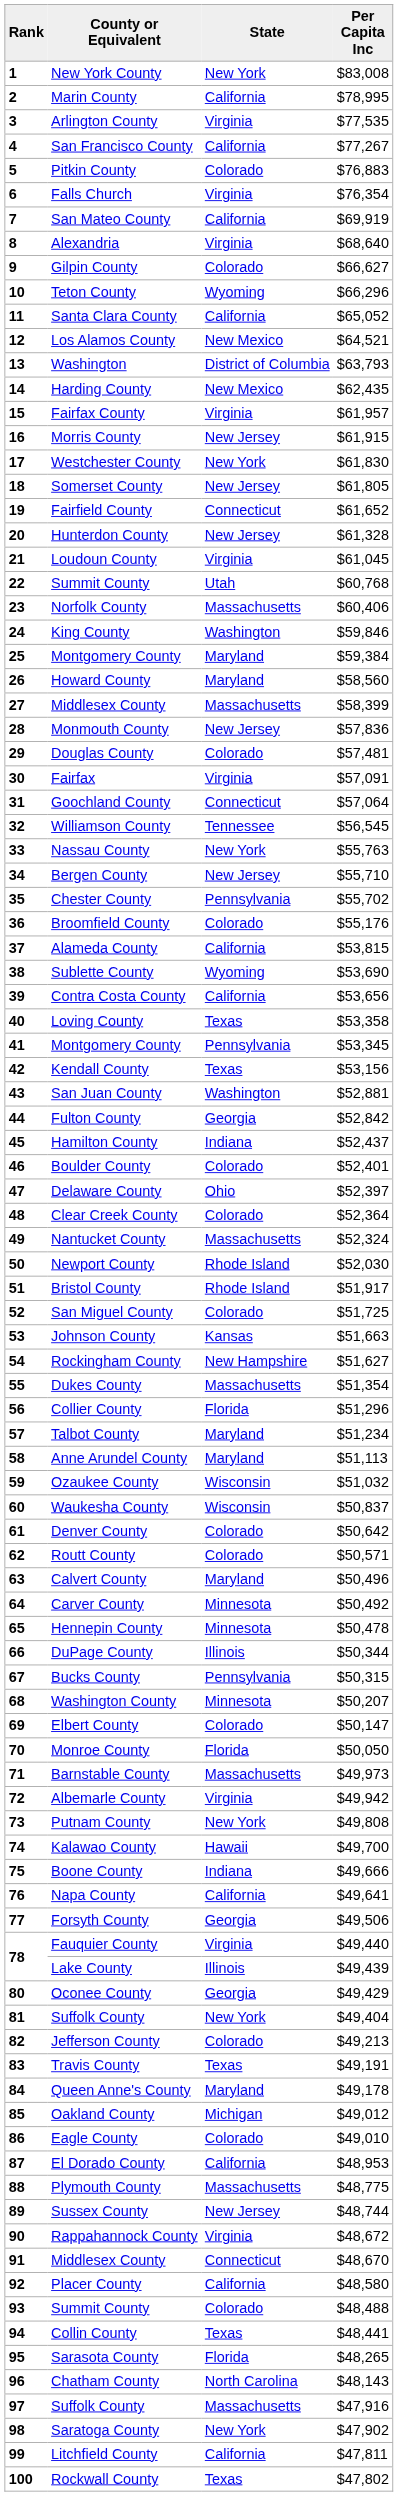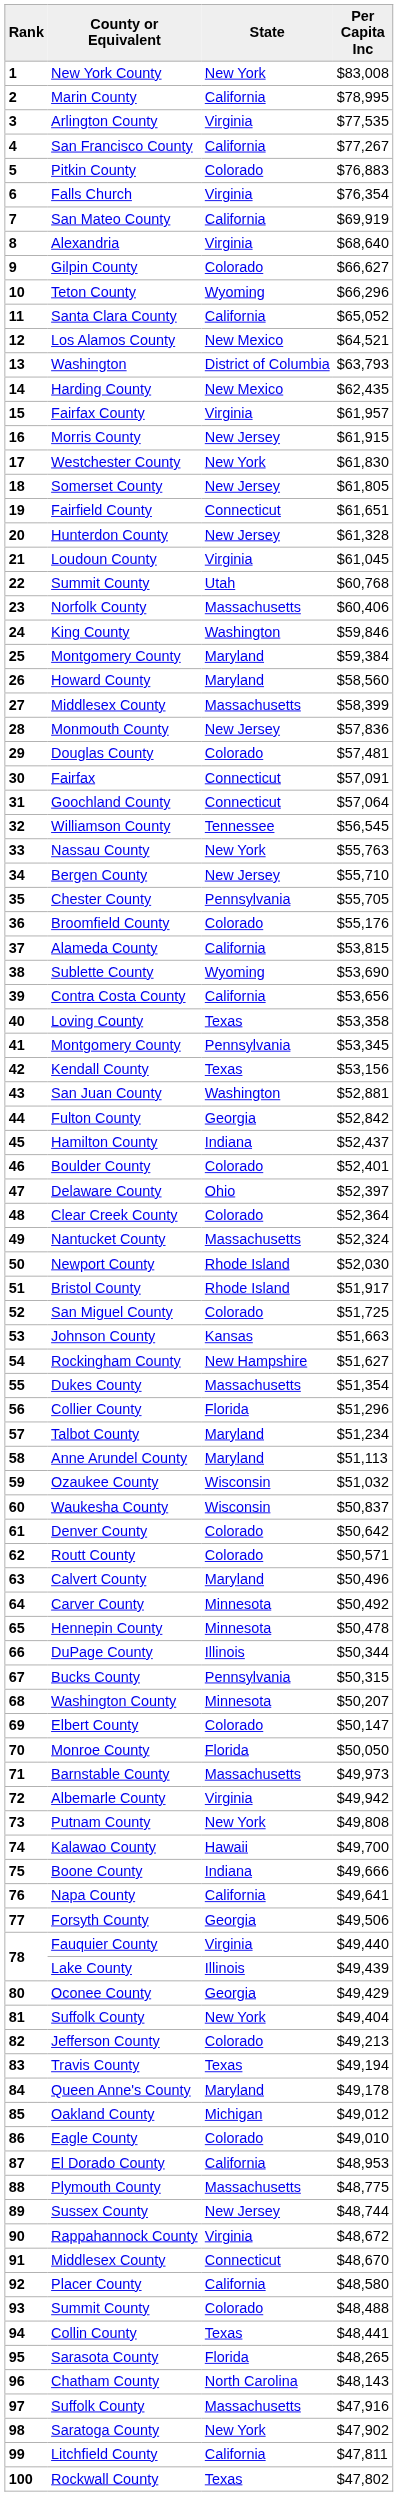Fairfield County | Per Capita Inc: $61,652 -> $61,651
Fairfax | State: Virginia -> Connecticut
Chester County | Per Capita Inc: $55,702 -> $55,705
Travis County | Per Capita Inc: $49,191 -> $49,194
